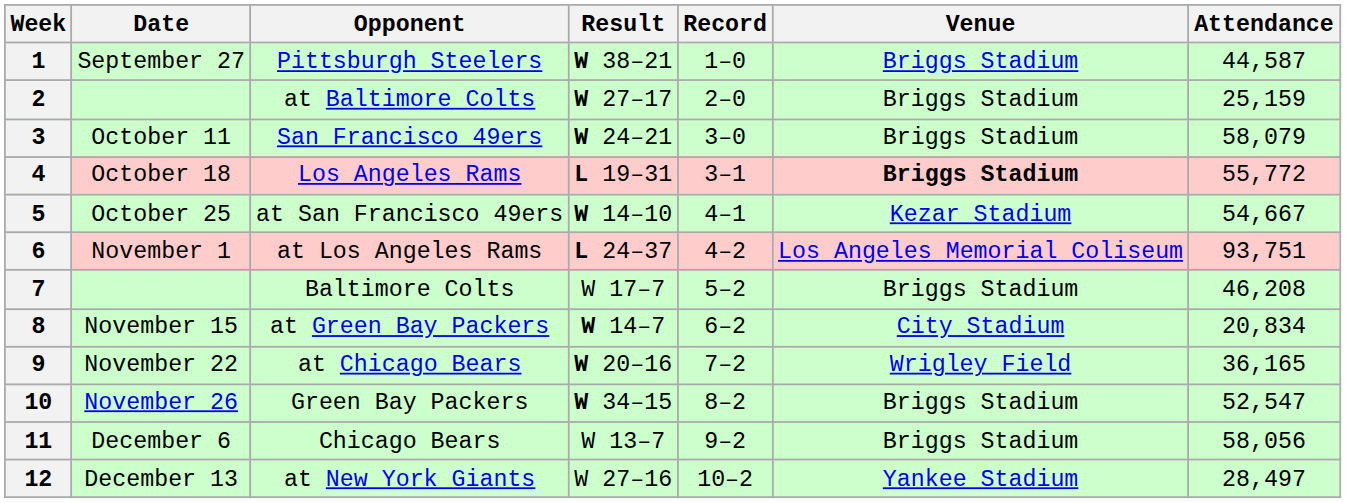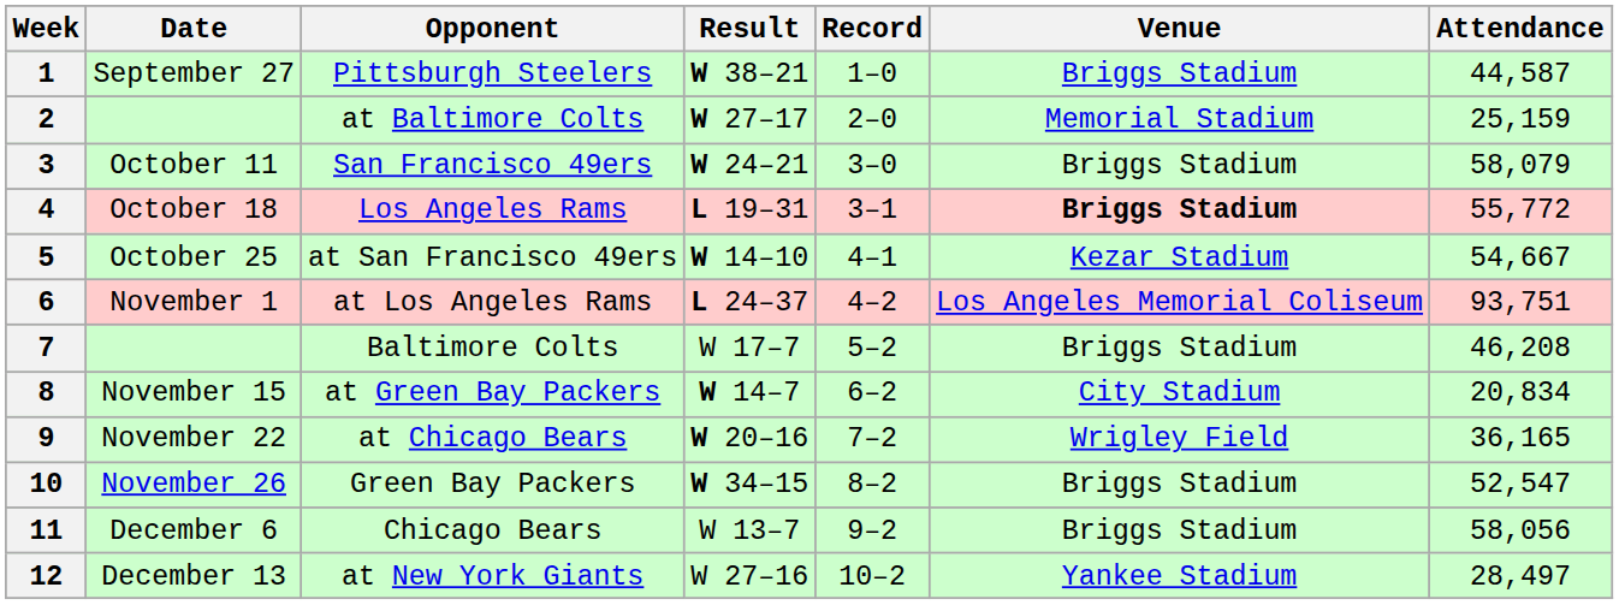2 | Venue: Briggs Stadium -> Memorial Stadium
